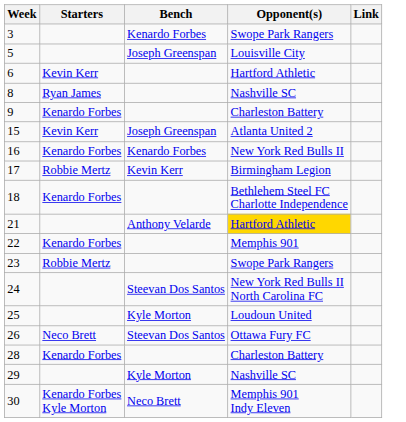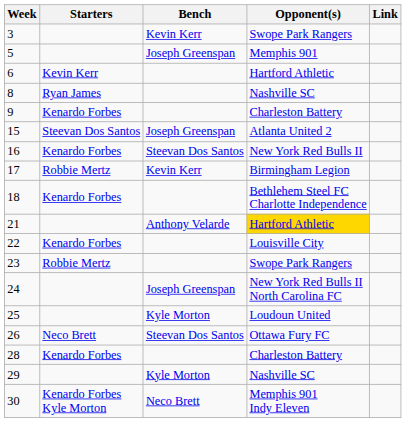3 | Bench: Kenardo Forbes -> Kevin Kerr
5 | Opponent(s): Louisville City -> Memphis 901
15 | Starters: Kevin Kerr -> Steevan Dos Santos
16 | Bench: Kenardo Forbes -> Steevan Dos Santos
22 | Opponent(s): Memphis 901 -> Louisville City
24 | Bench: Steevan Dos Santos -> Joseph Greenspan
